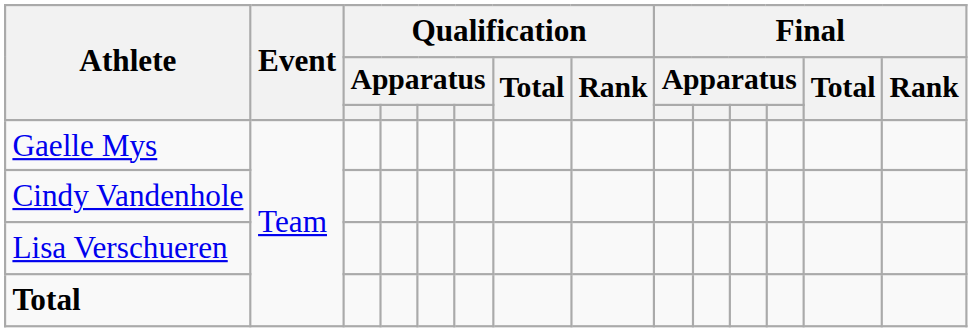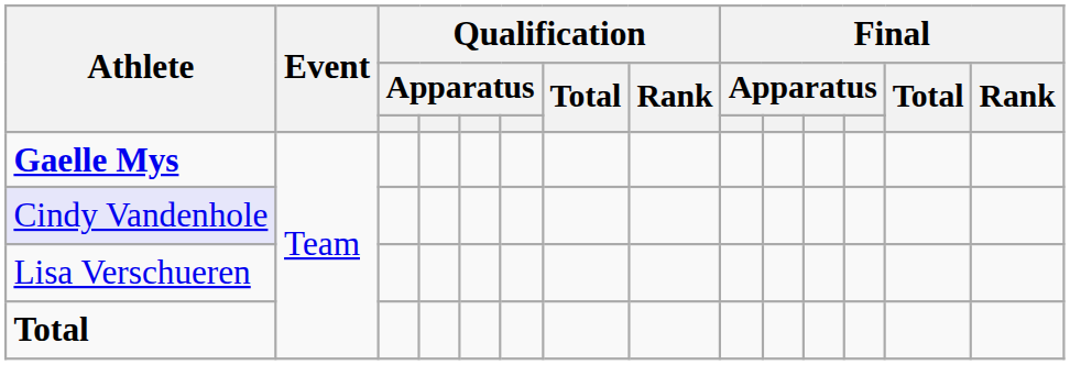Gaelle Mys | Athlete: normal -> bold
Cindy Vandenhole | Athlete: no background -> lavender background
